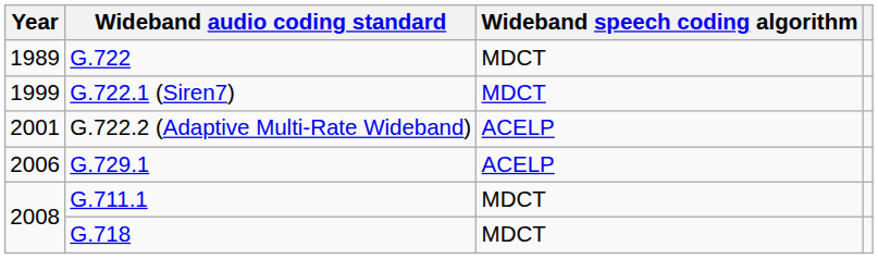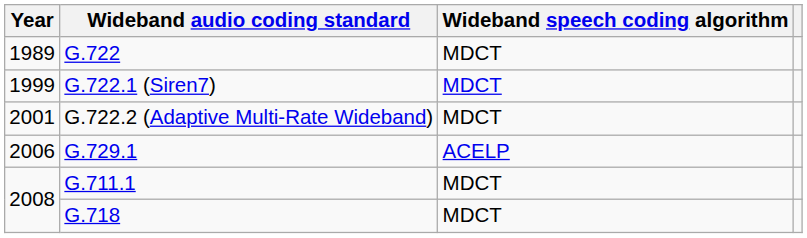G.722.2 (Adaptive Multi-Rate Wideband) | Wideband speech coding algorithm: ACELP -> MDCT
